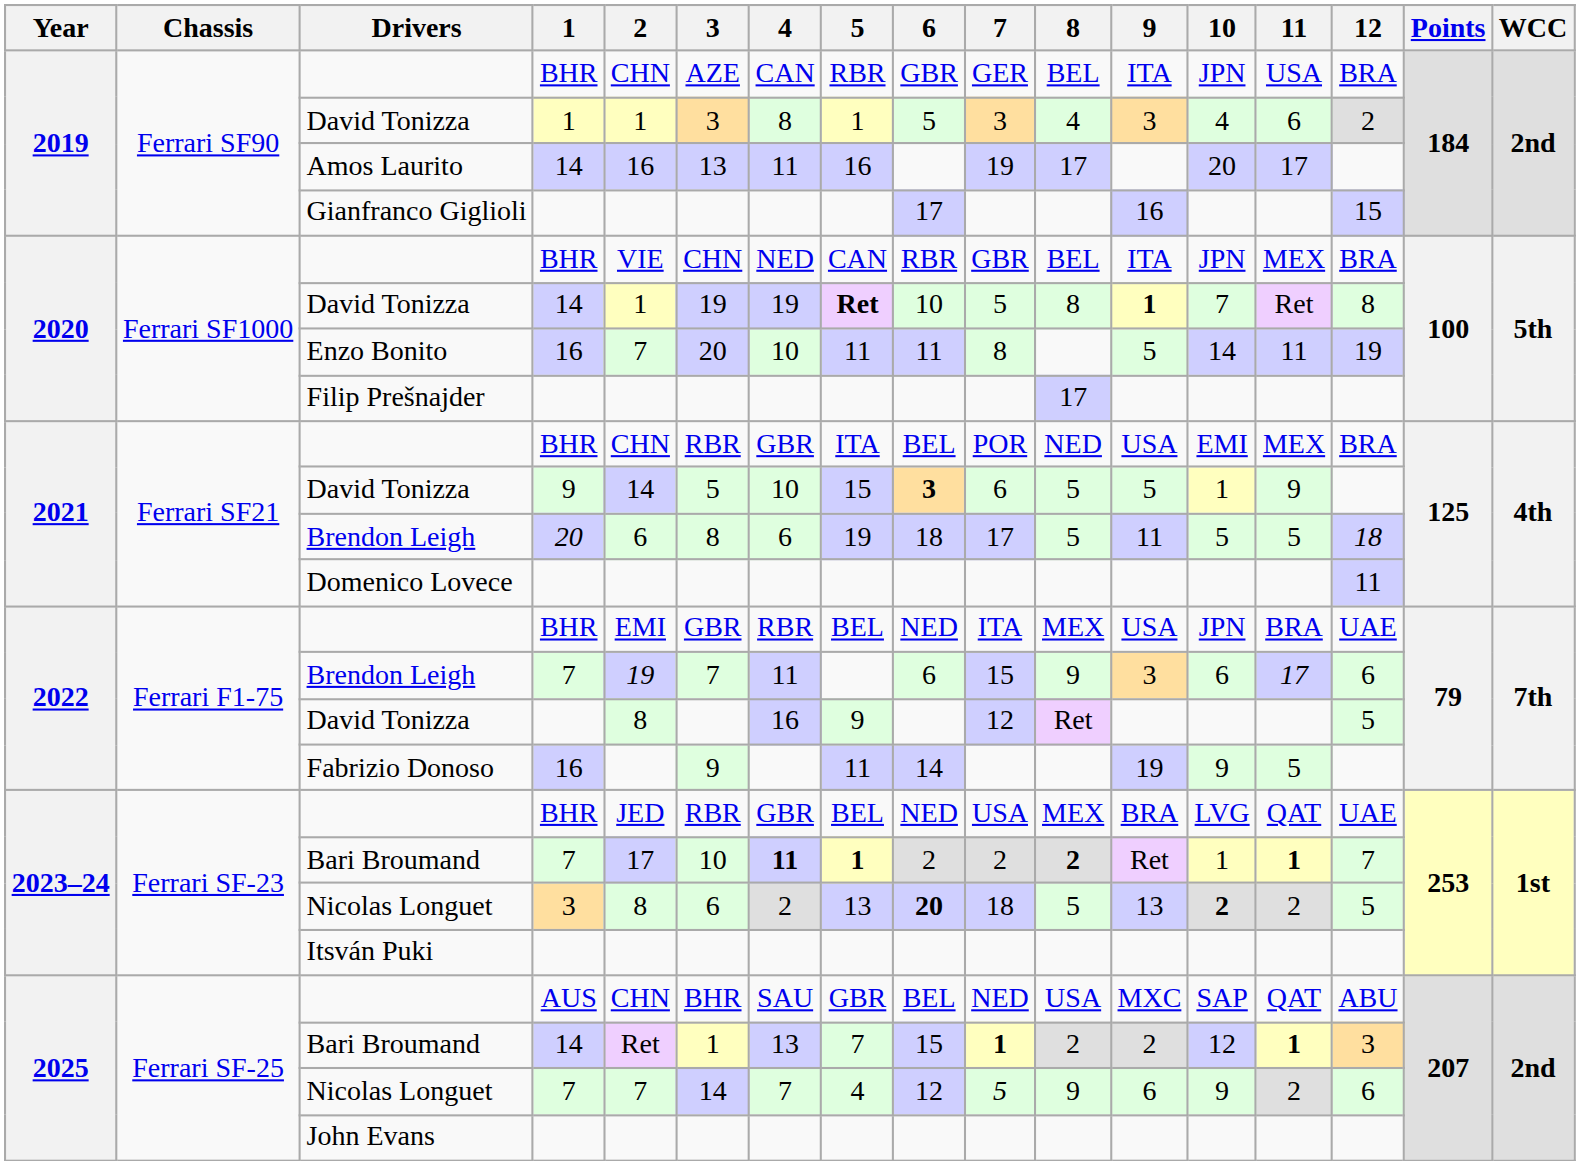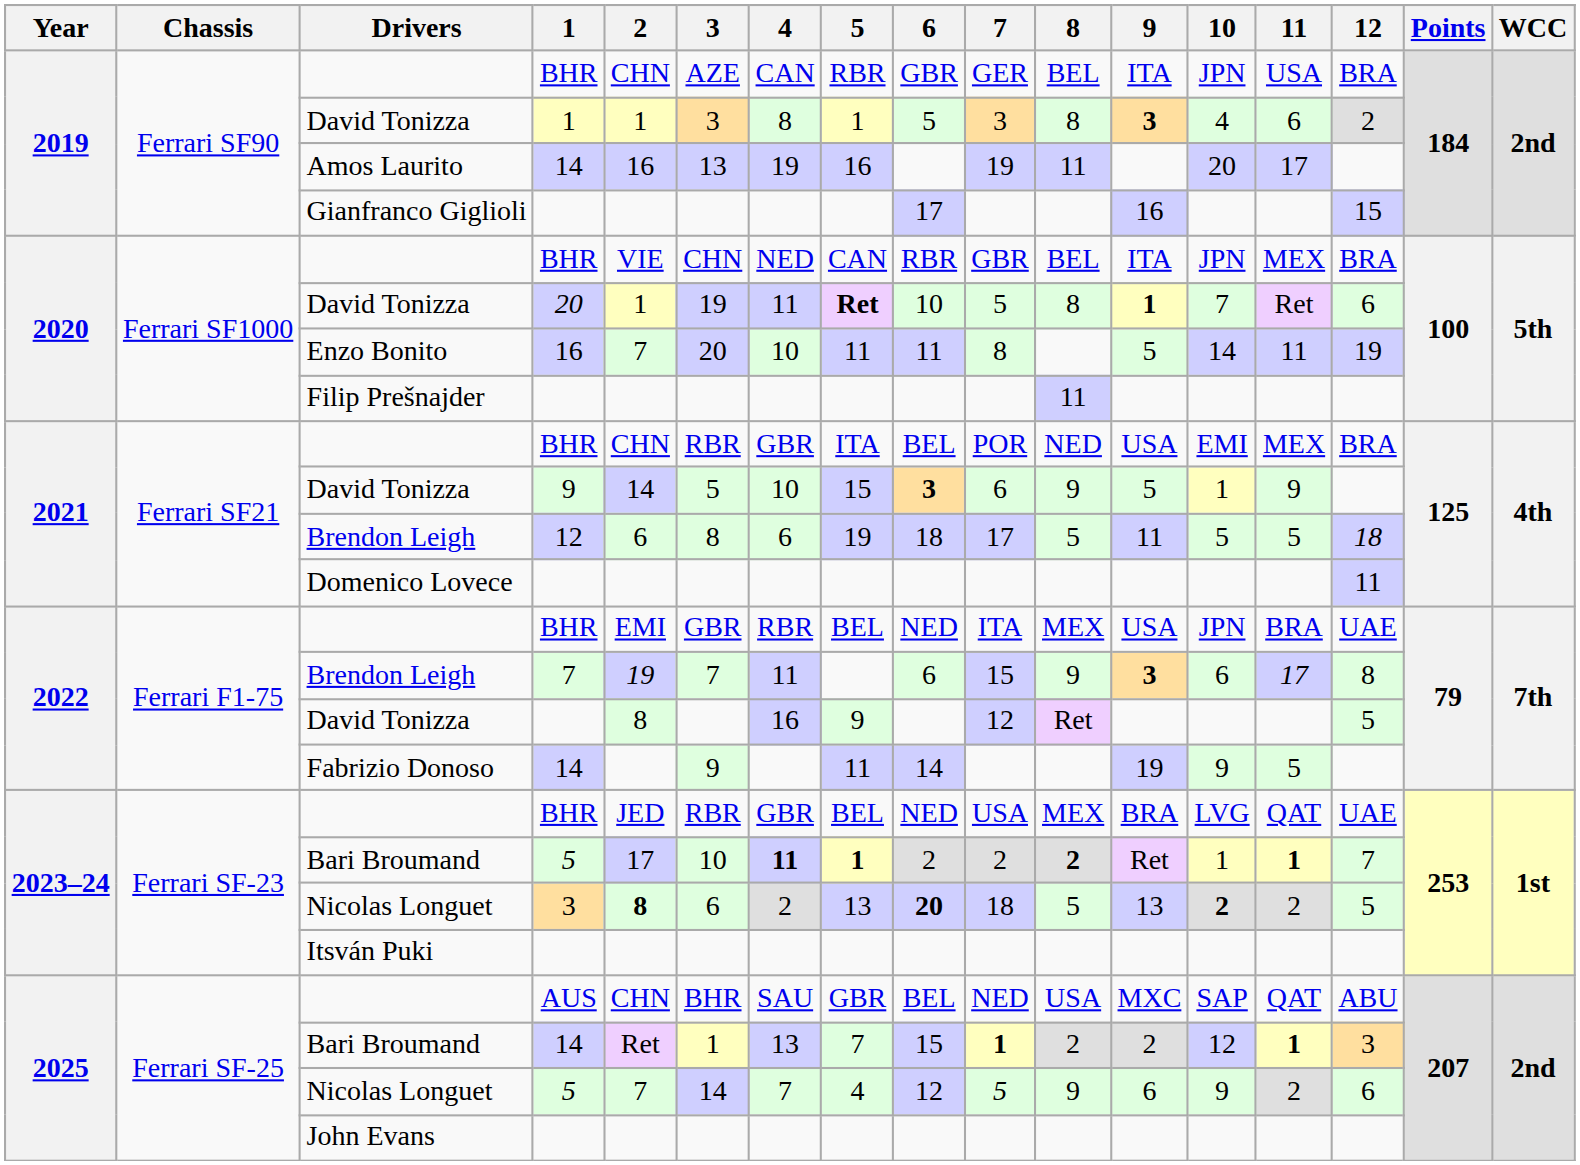2019 / David Tonizza | 8: 4 -> 8
2019 / David Tonizza | 9: normal -> bold
Amos Laurito | 4: 11 -> 19
Amos Laurito | 8: 17 -> 11
2020 / David Tonizza | 1: 14 -> 20
2020 / David Tonizza | 4: 19 -> 11
2020 / David Tonizza | 12: 8 -> 6
Filip Prešnajder | 8: 17 -> 11
2021 / David Tonizza | 8: 5 -> 9
2021 / Brendon Leigh | 1: 20 -> 12
2022 / Brendon Leigh | 9: normal -> bold
2022 / Brendon Leigh | 12: 6 -> 8
Fabrizio Donoso | 1: 16 -> 14
2023–24 / Bari Broumand | 1: 7 -> 5
2023–24 / Nicolas Longuet | 2: normal -> bold
2025 / Nicolas Longuet | 1: 7 -> 5
